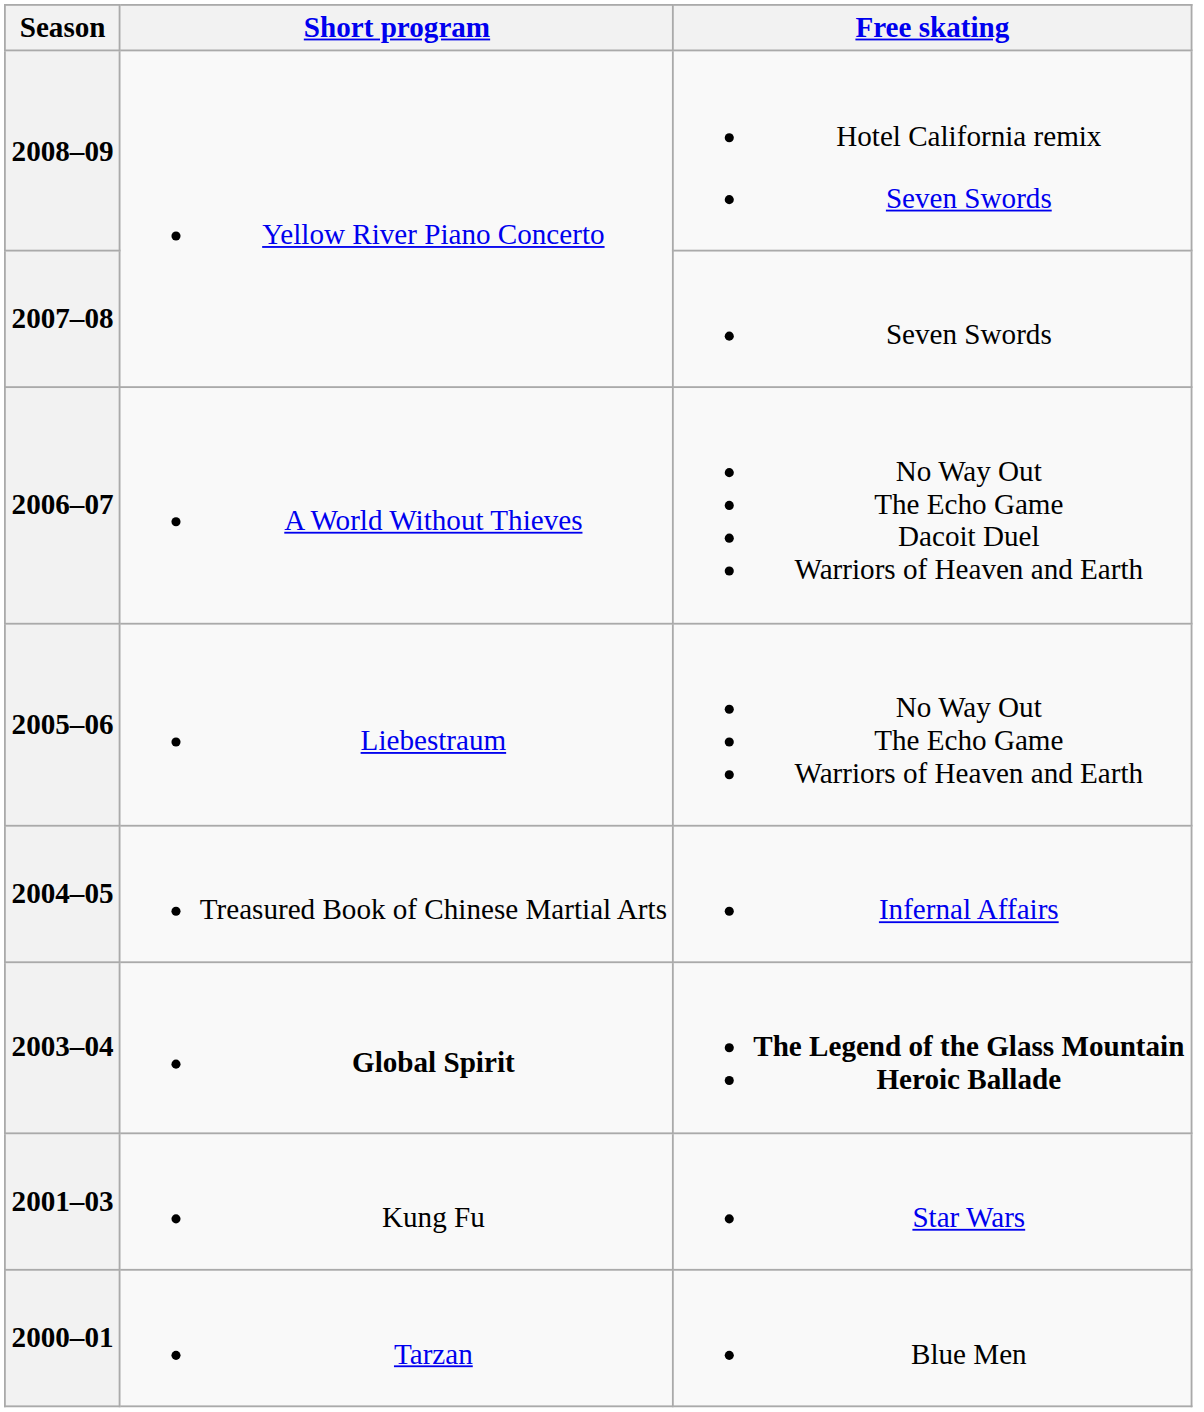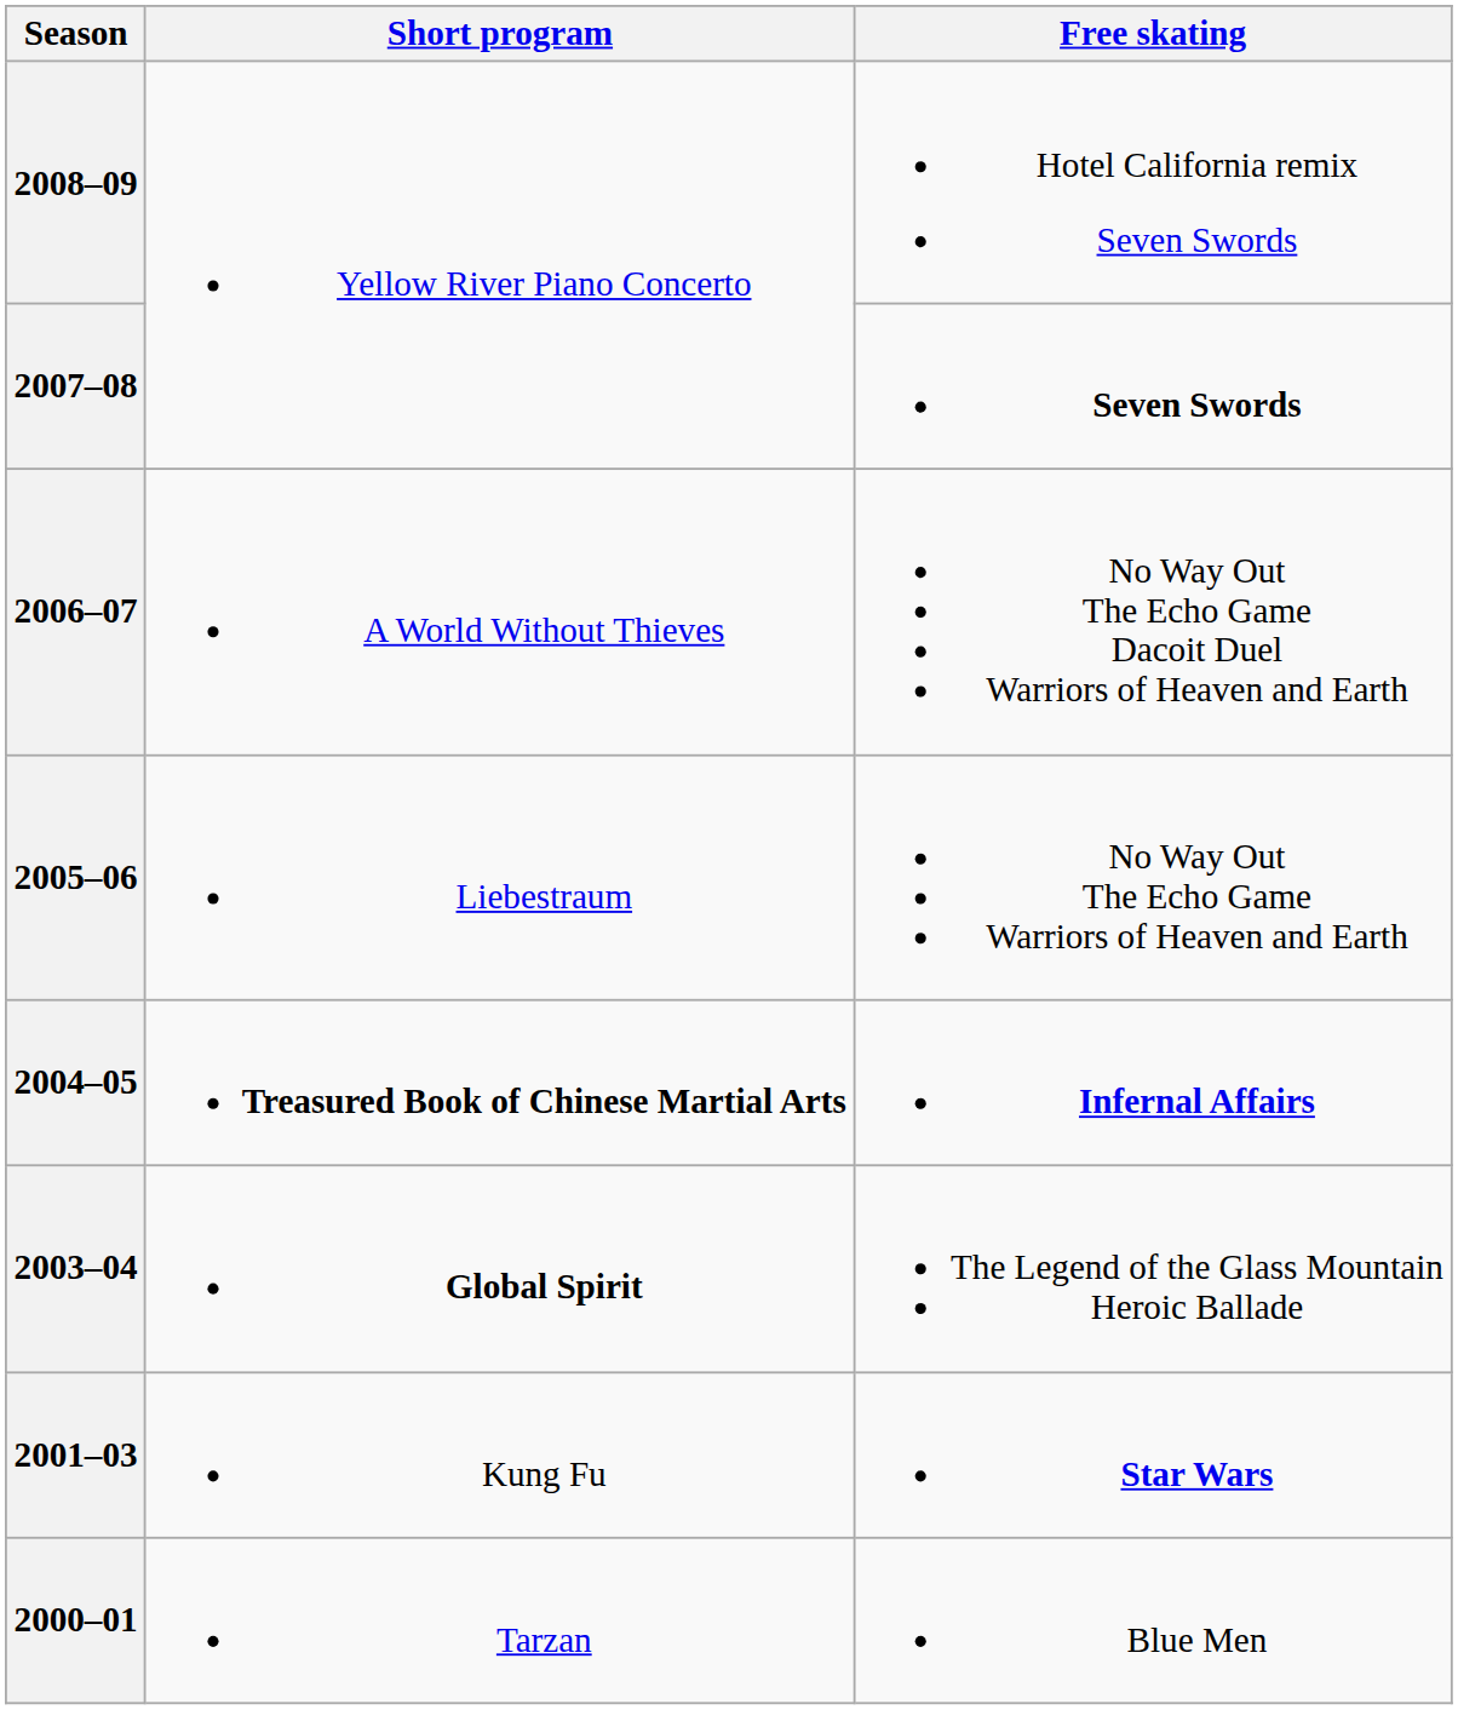2007–08 | Free skating: normal -> bold
2004–05 | Short program: normal -> bold
2004–05 | Free skating: normal -> bold
2003–04 | Free skating: bold -> normal
2001–03 | Free skating: normal -> bold
